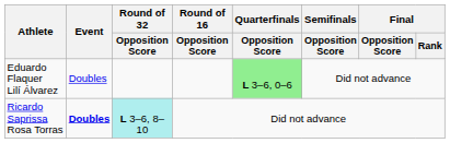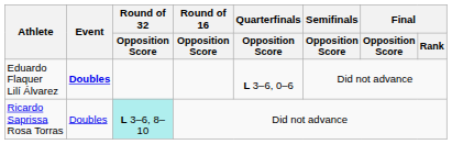Eduardo Flaquer Lilí Álvarez | Event: normal -> bold
Eduardo Flaquer Lilí Álvarez | Quarterfinals / Opposition Score: lightgreen background -> no background
Ricardo Saprissa Rosa Torras | Event: bold -> normal
